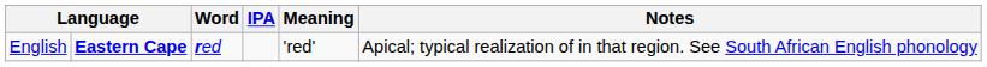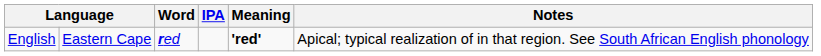English | column 2: bold -> normal
English | Meaning: normal -> bold
